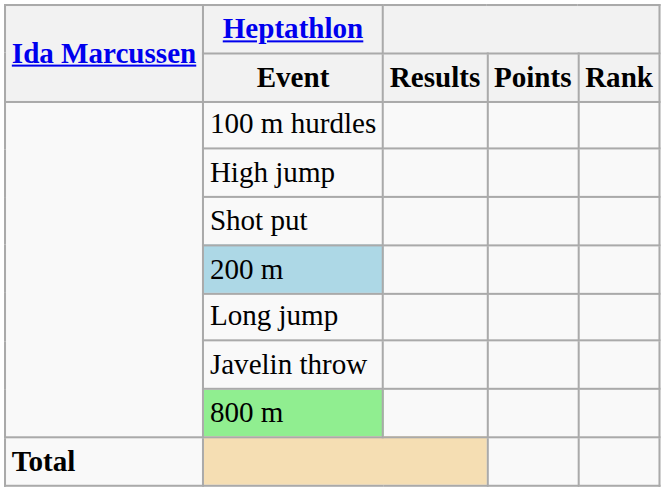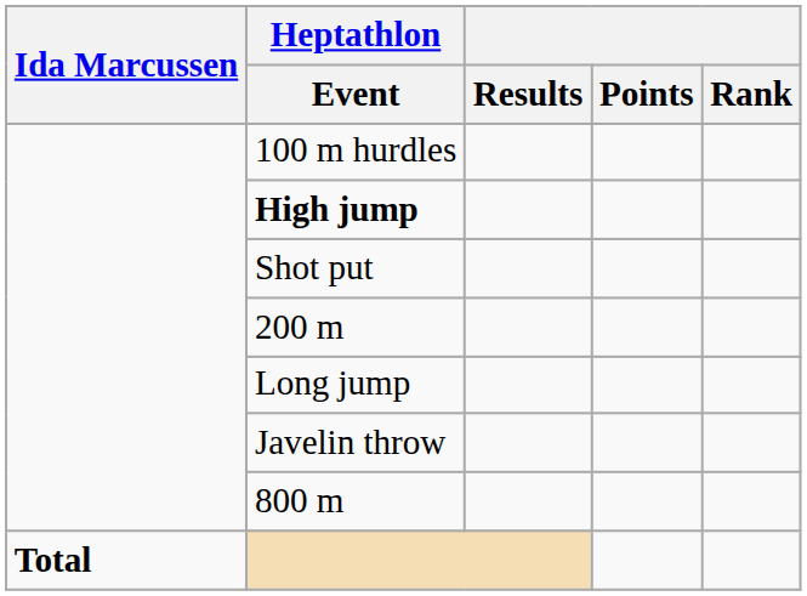High jump | Heptathlon / Event: normal -> bold
200 m | Heptathlon / Event: lightblue background -> no background
800 m | Heptathlon / Event: lightgreen background -> no background
